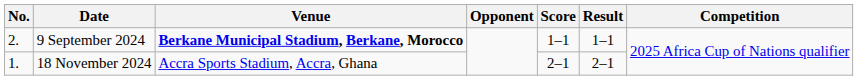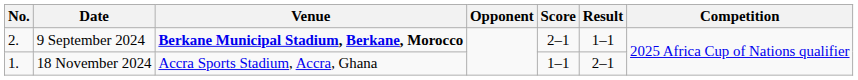9 September 2024 | Score: 1–1 -> 2–1
18 November 2024 | Score: 2–1 -> 1–1
